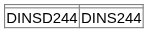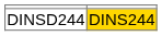DINSD244 | column 2: no background -> gold background
